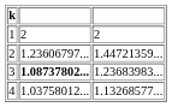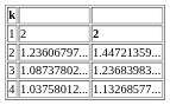1 | column 3: normal -> bold
3 | column 2: bold -> normal
